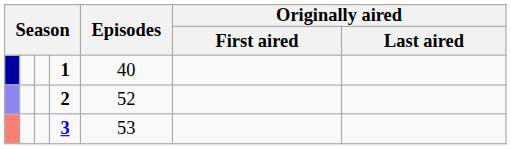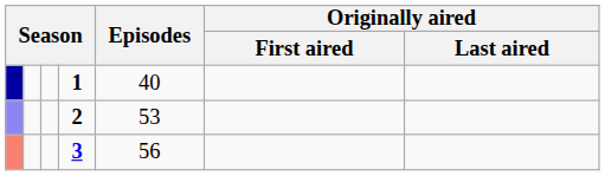2 | Episodes: 52 -> 53
3 | Episodes: 53 -> 56
